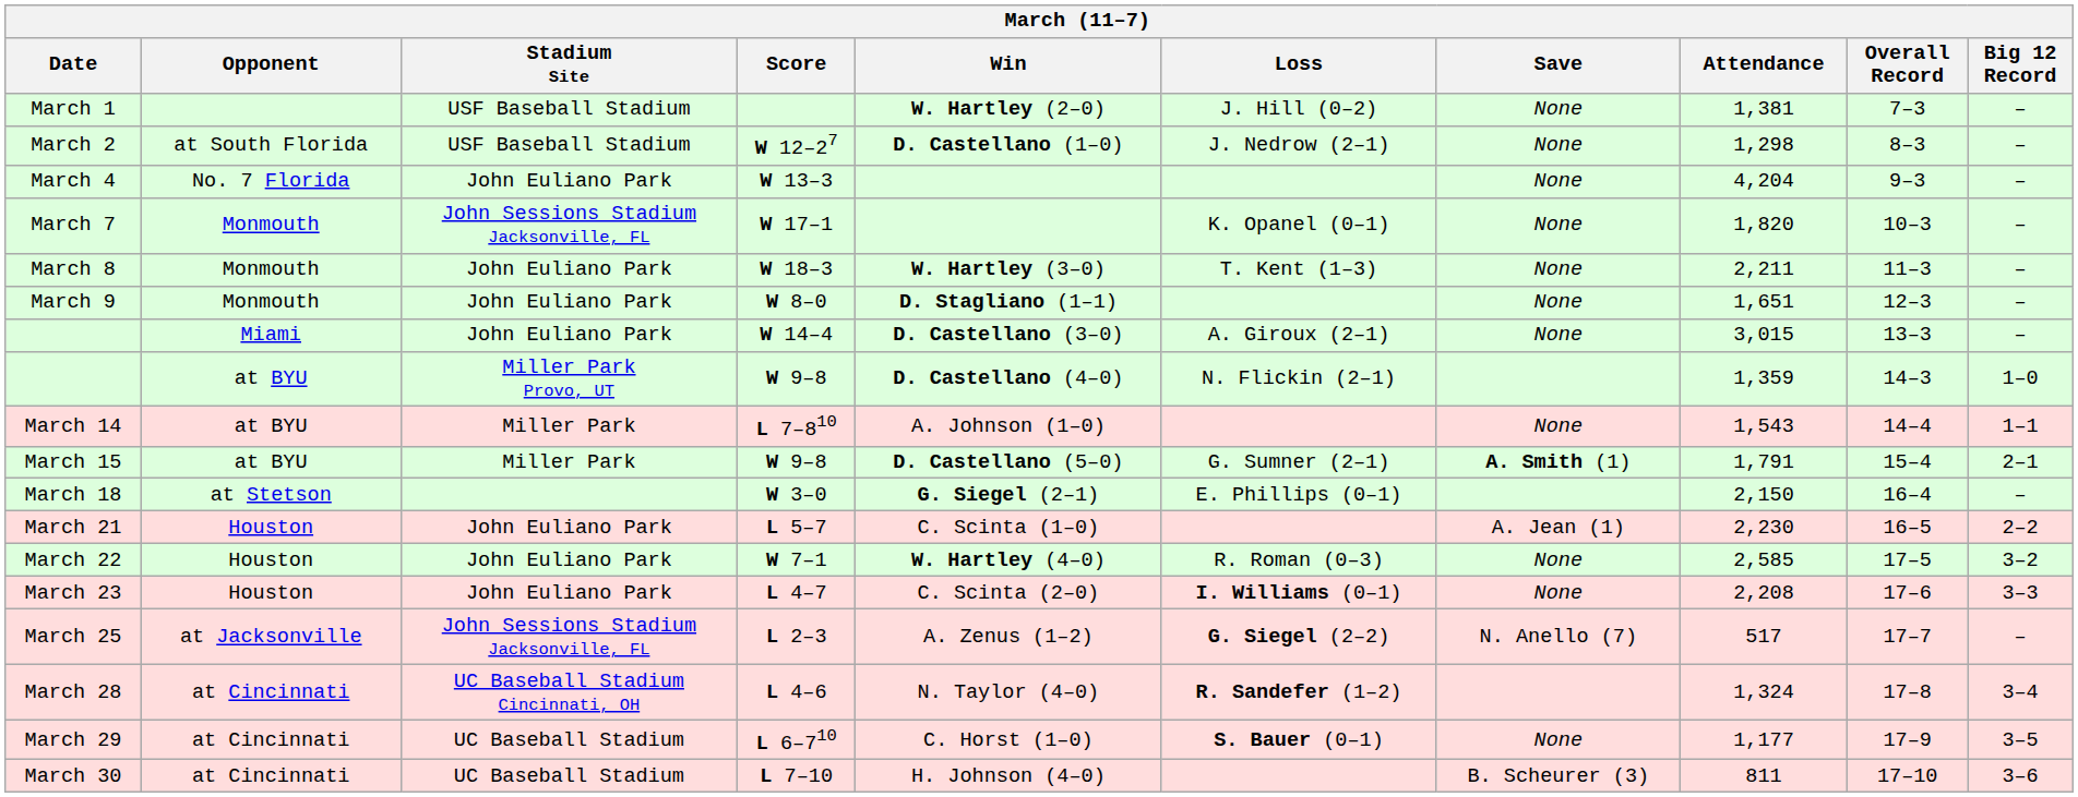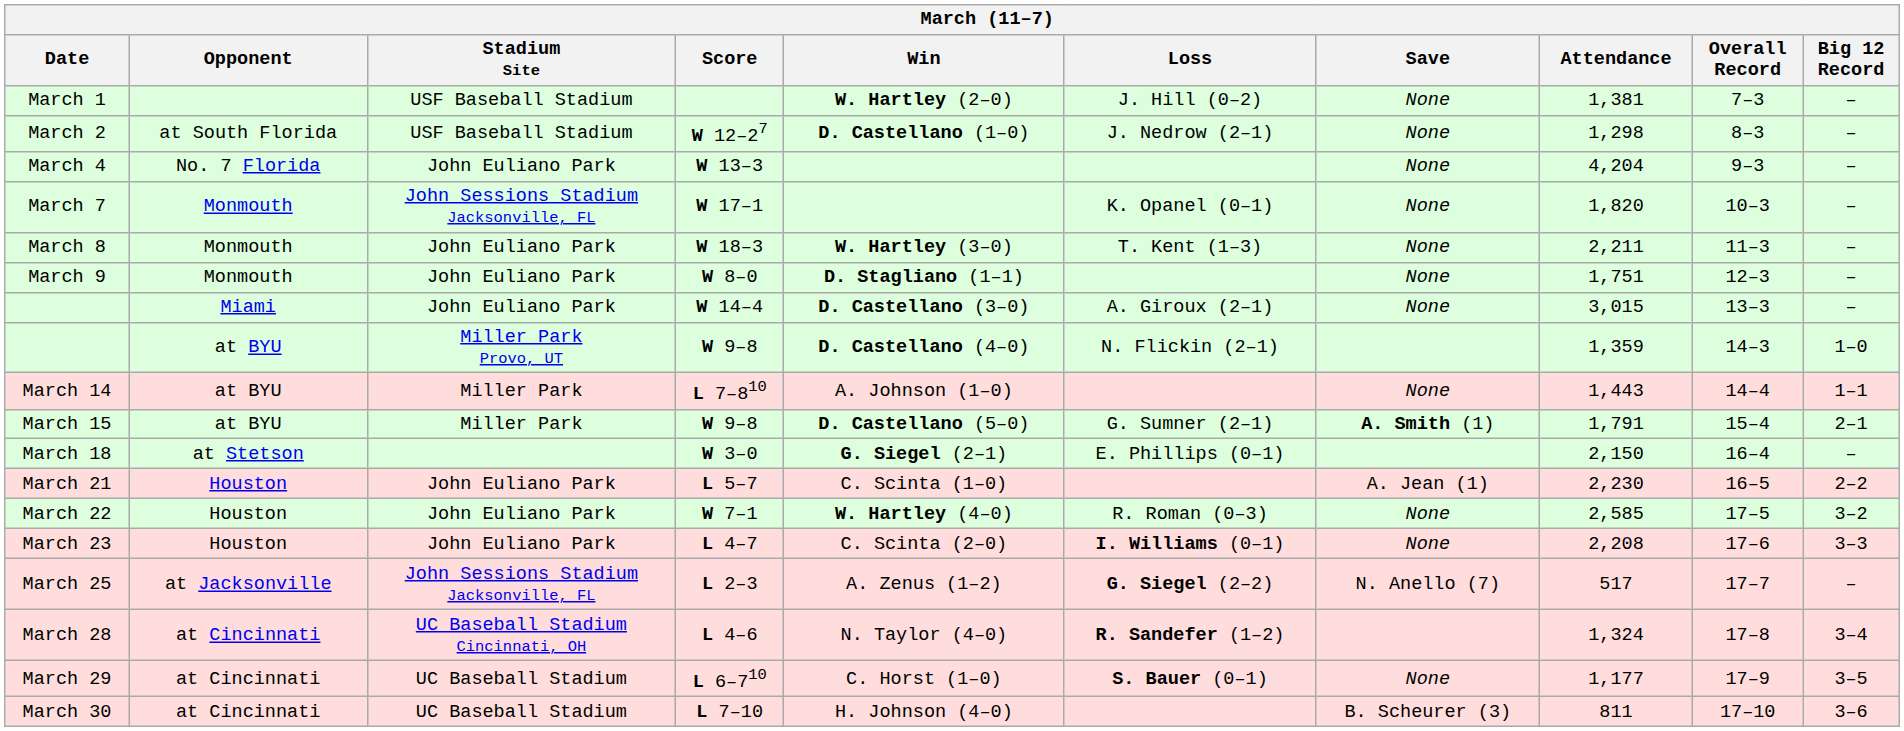March 9 | Attendance: 1,651 -> 1,751
March 14 | Attendance: 1,543 -> 1,443
